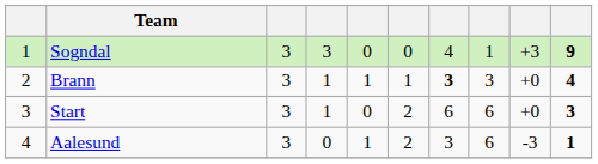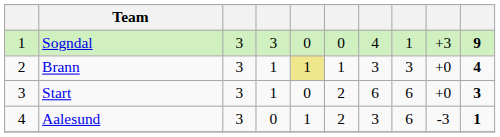Brann | column 5: no background -> khaki background
Brann | column 7: bold -> normal
